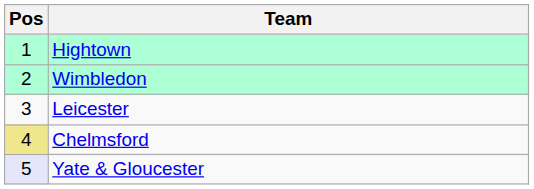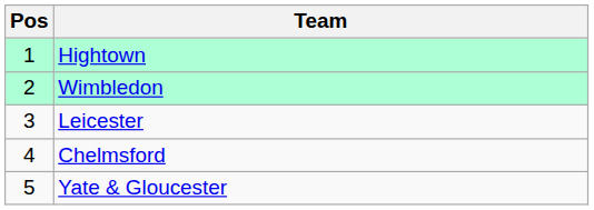Chelmsford | Pos: khaki background -> no background
Yate & Gloucester | Pos: lavender background -> no background
